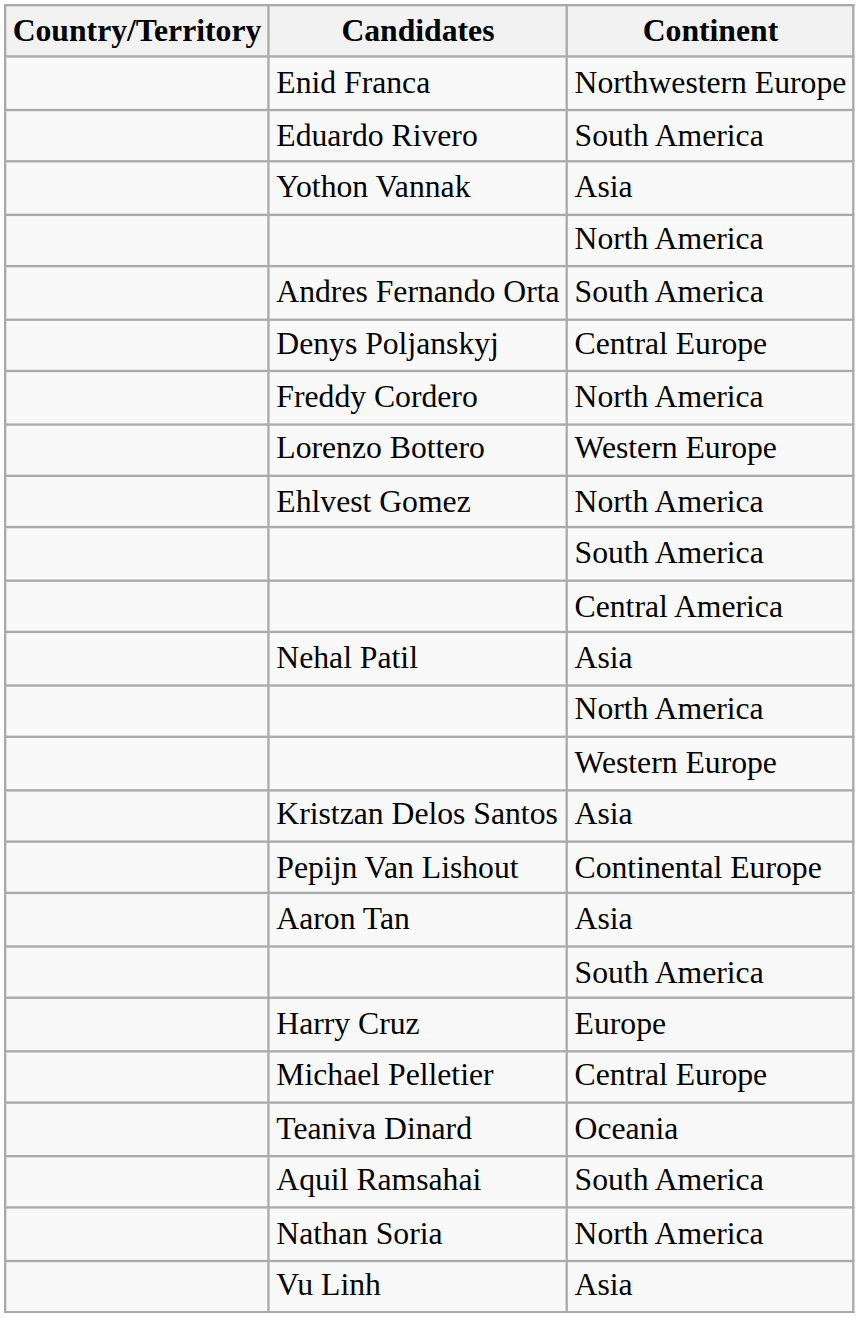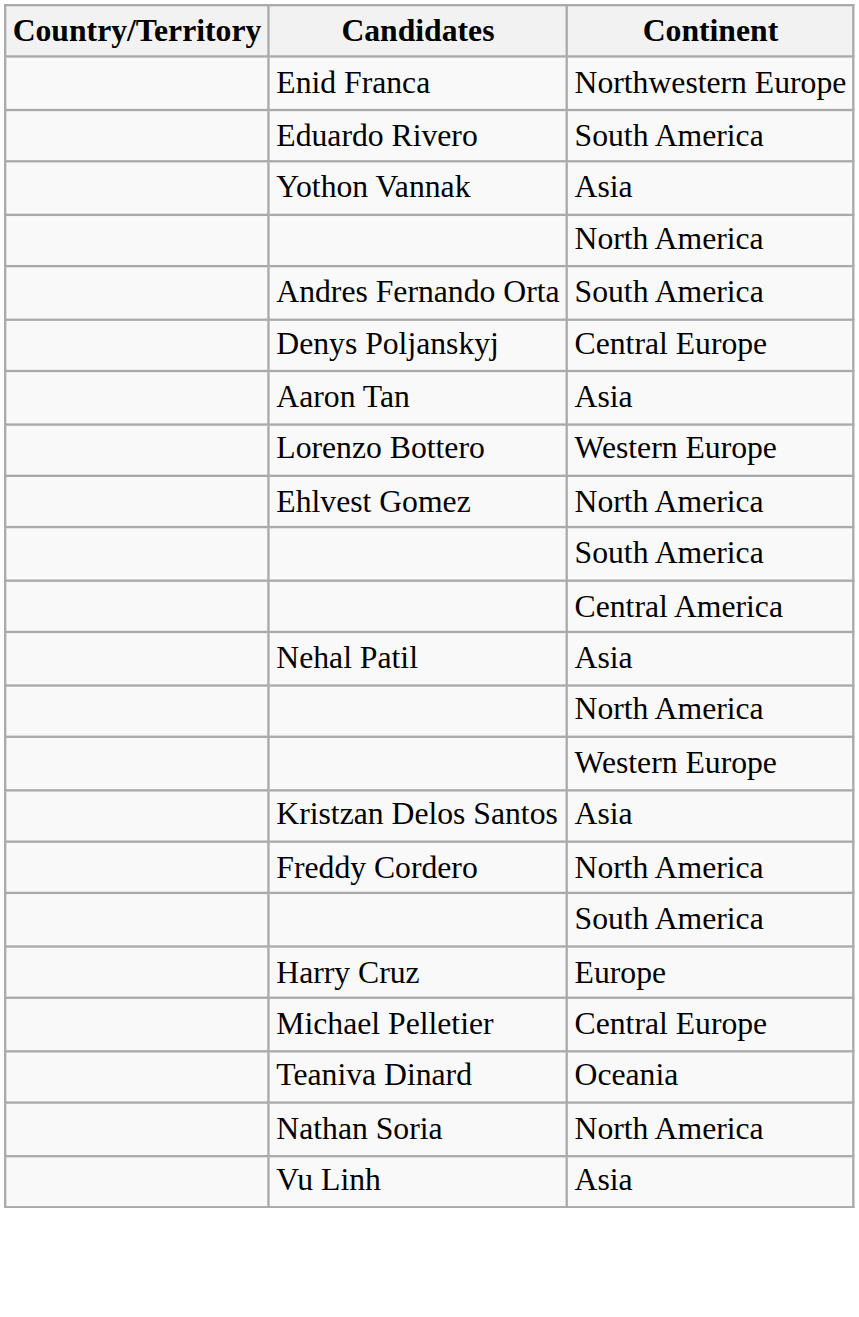rows swapped: Freddy Cordero <-> Aaron Tan
- row: Pepijn Van Lishout | Continental Europe
- row: Aquil Ramsahai | South America
